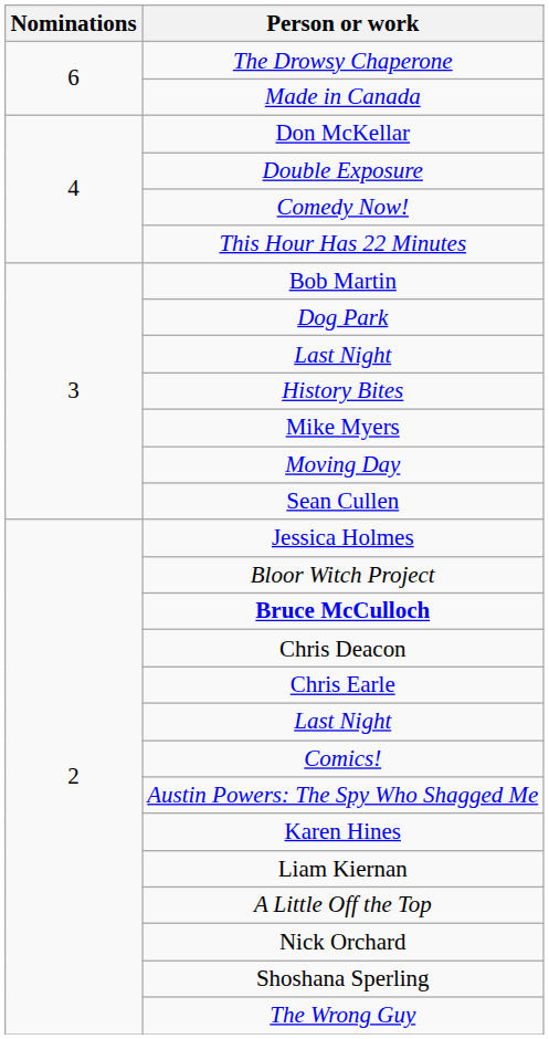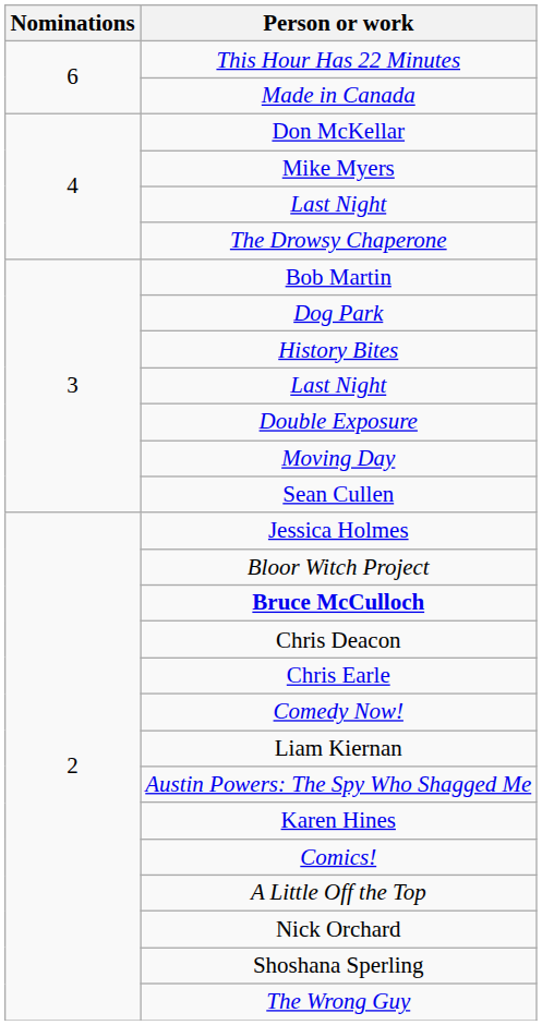row 2 | Person or work: The Drowsy Chaperone -> This Hour Has 22 Minutes
row 5 | Person or work: Double Exposure -> Mike Myers
row 6 | Person or work: Comedy Now! -> Last Night
row 7 | Person or work: This Hour Has 22 Minutes -> The Drowsy Chaperone
row 10 | Person or work: Last Night -> History Bites
row 11 | Person or work: History Bites -> Last Night
row 12 | Person or work: Mike Myers -> Double Exposure
row 20 | Person or work: Last Night -> Comedy Now!
row 21 | Person or work: Comics! -> Liam Kiernan
row 24 | Person or work: Liam Kiernan -> Comics!
